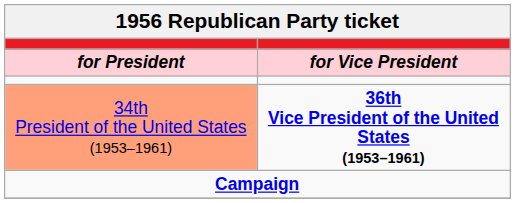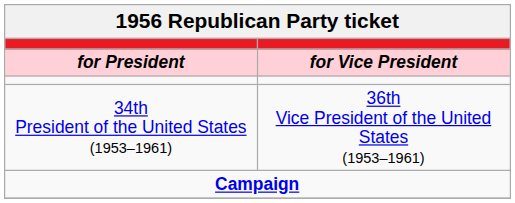34th President of the United States (1953–1961) | column 1: lightsalmon background -> no background
34th President of the United States (1953–1961) | column 2: bold -> normal
